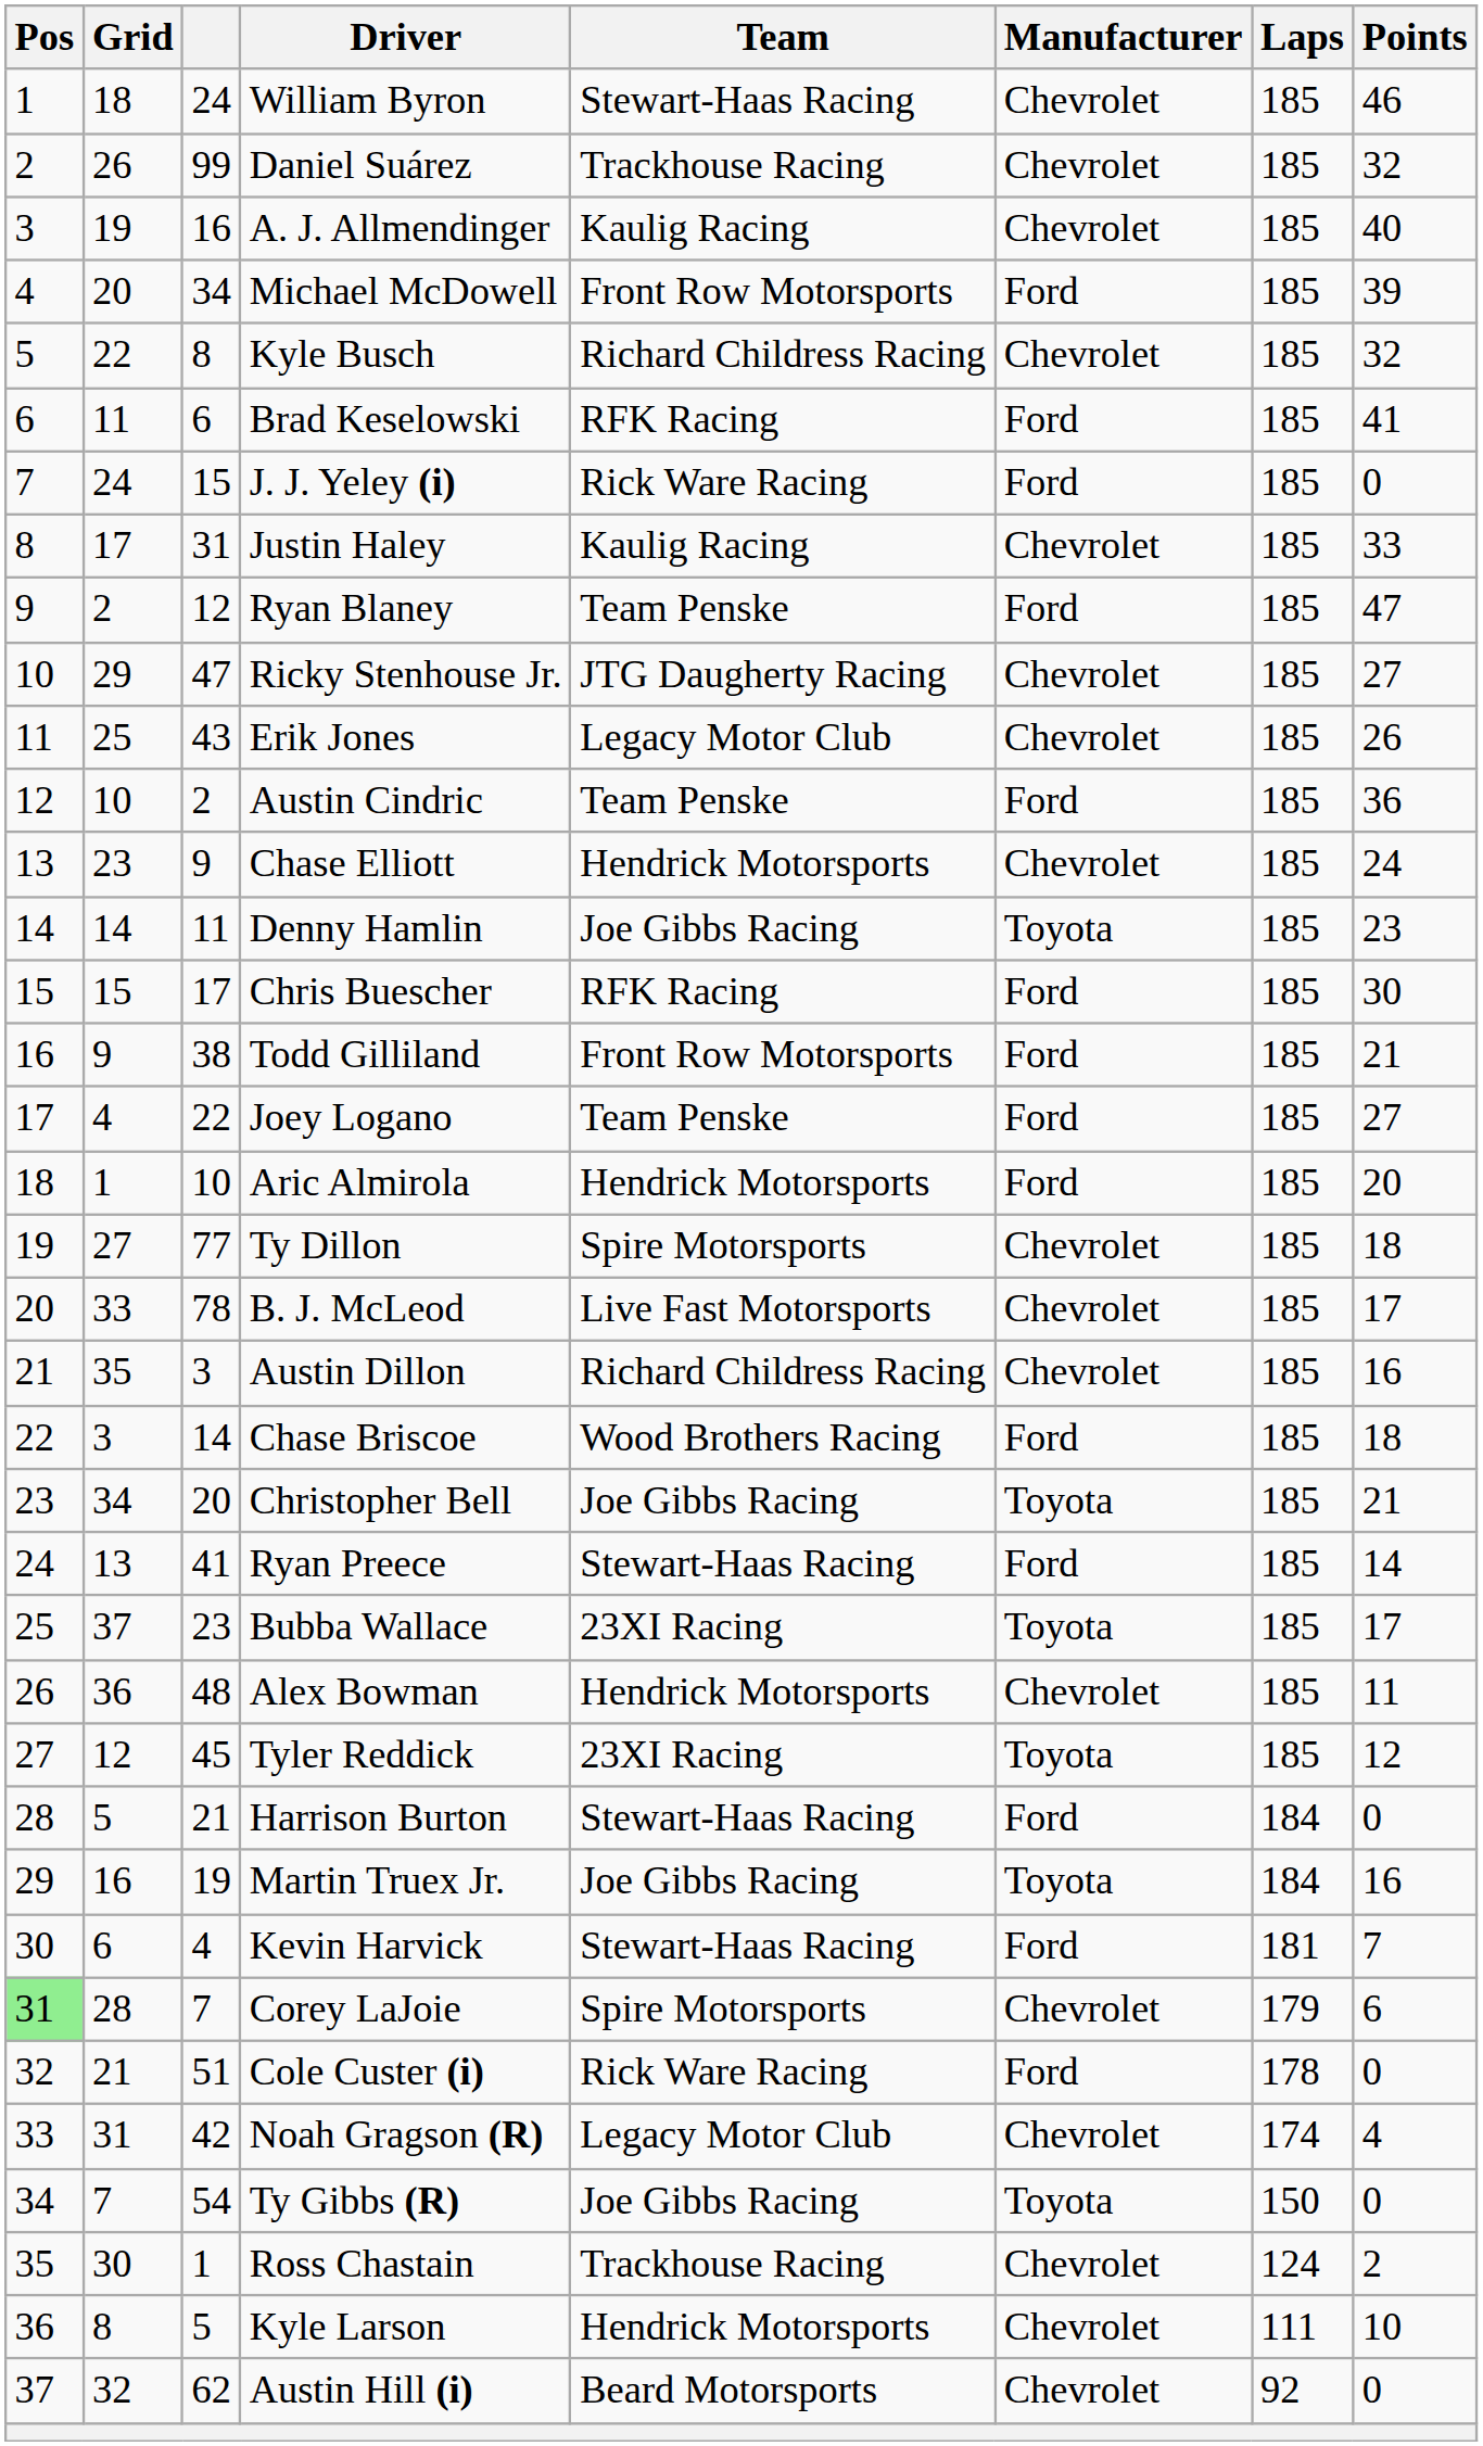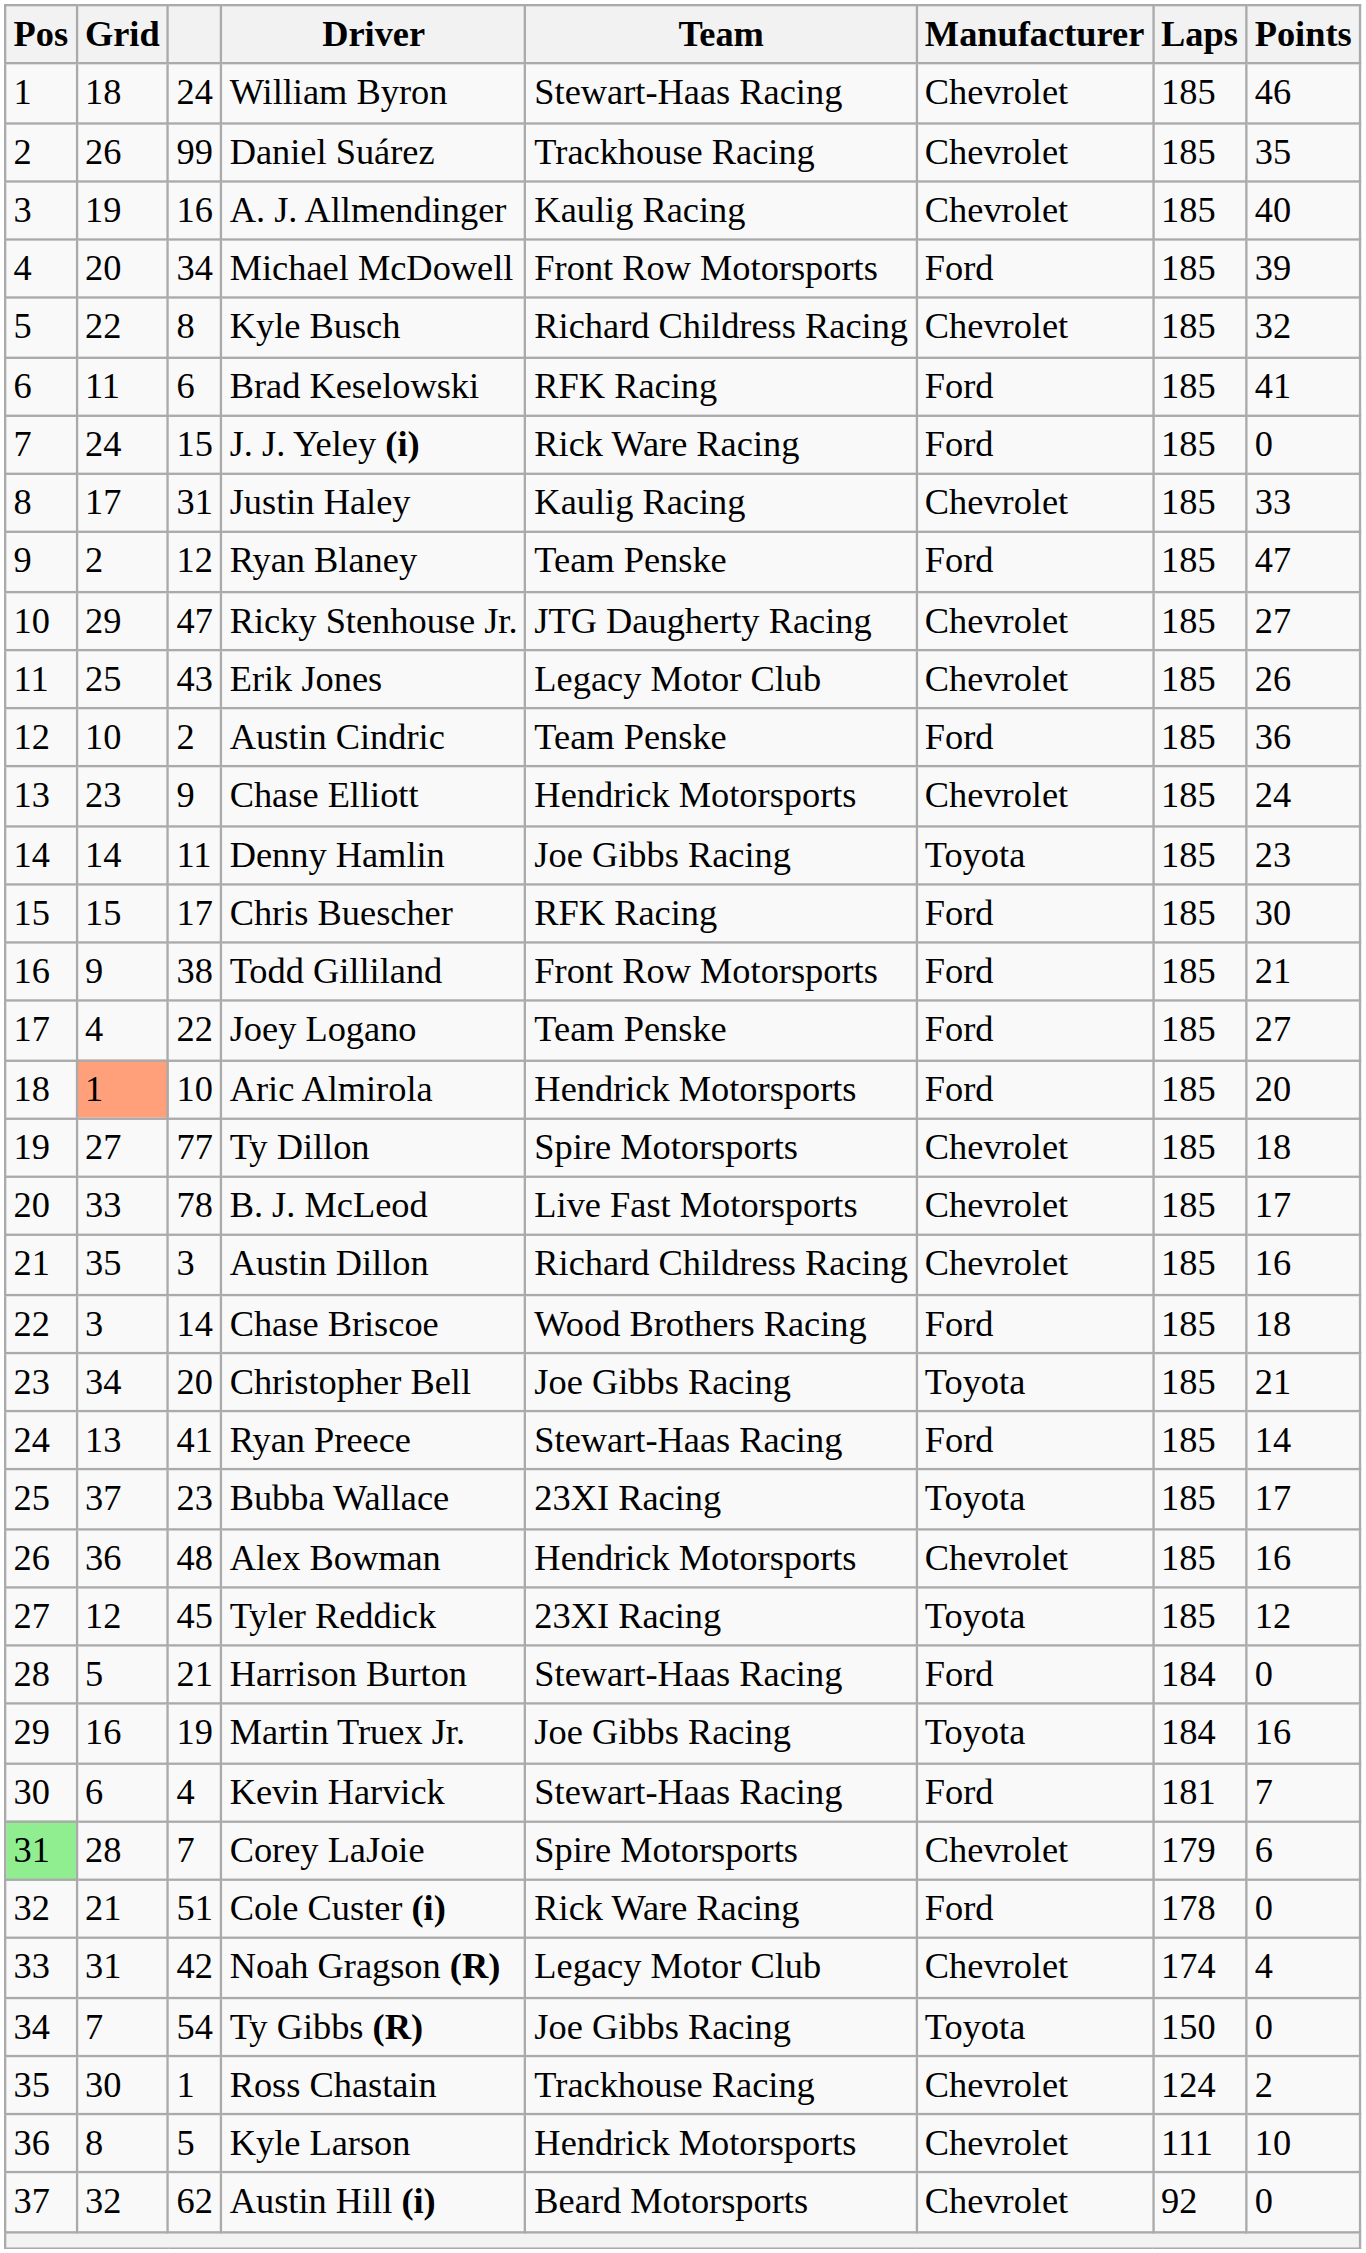Daniel Suárez | Points: 32 -> 35
Aric Almirola | Grid: no background -> lightsalmon background
Alex Bowman | Points: 11 -> 16
